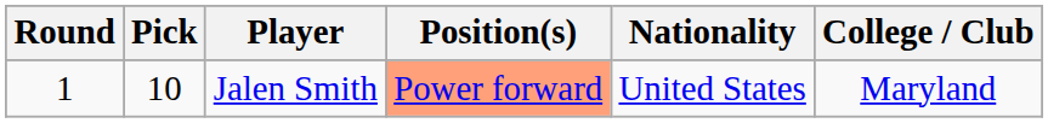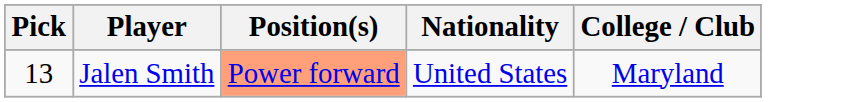- column: Round | 1
Jalen Smith | Pick: 10 -> 13
